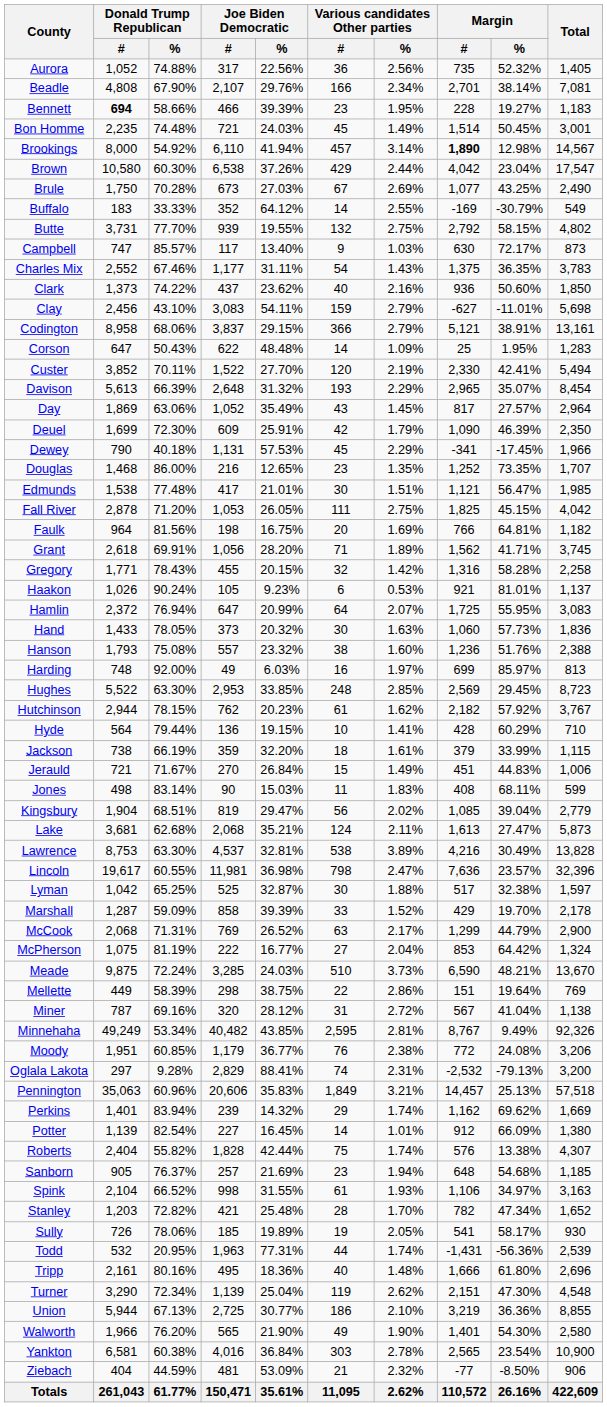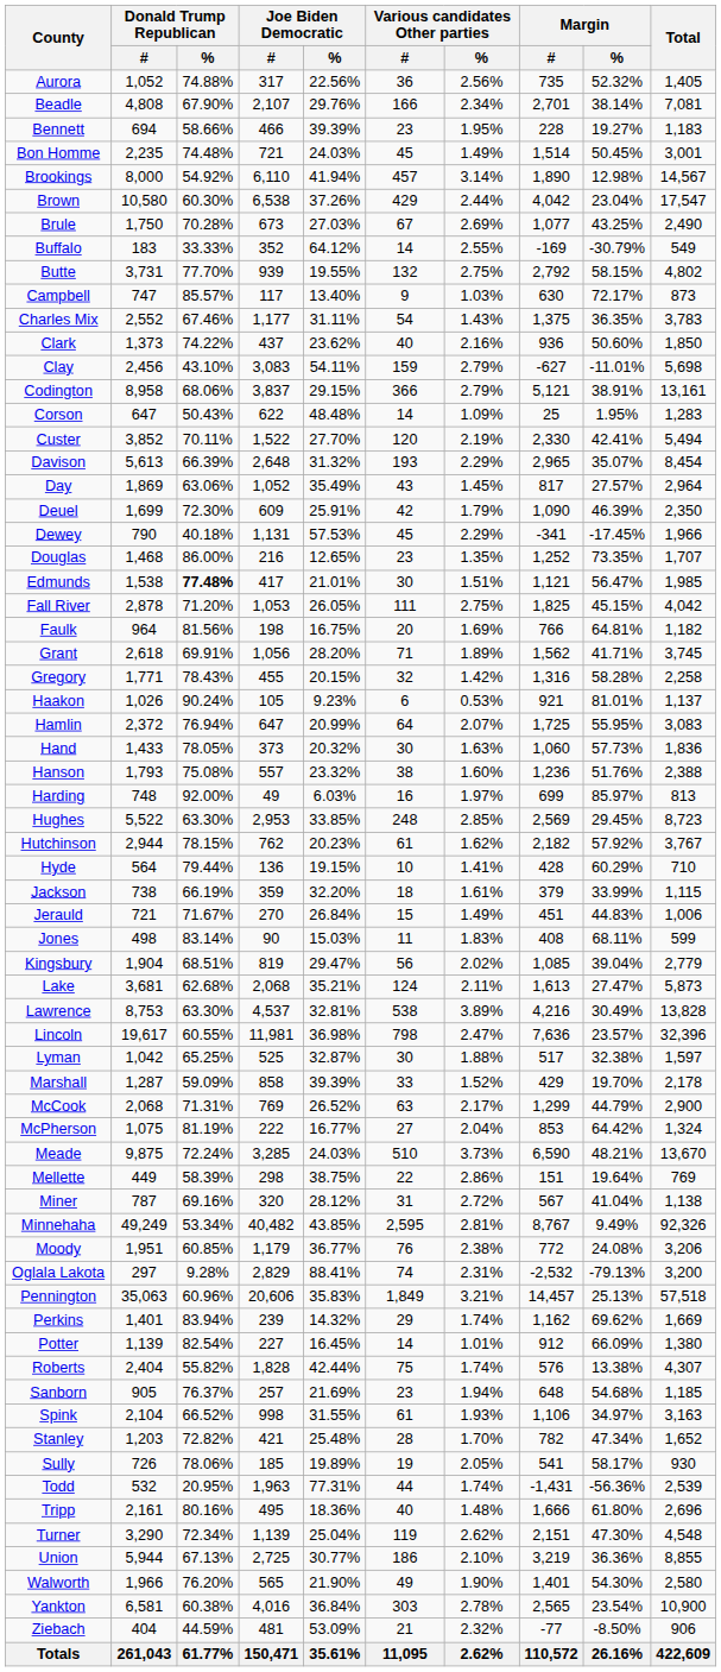Bennett | Donald Trump Republican / #: bold -> normal
Brookings | Margin / #: bold -> normal
Edmunds | Donald Trump Republican / %: normal -> bold
